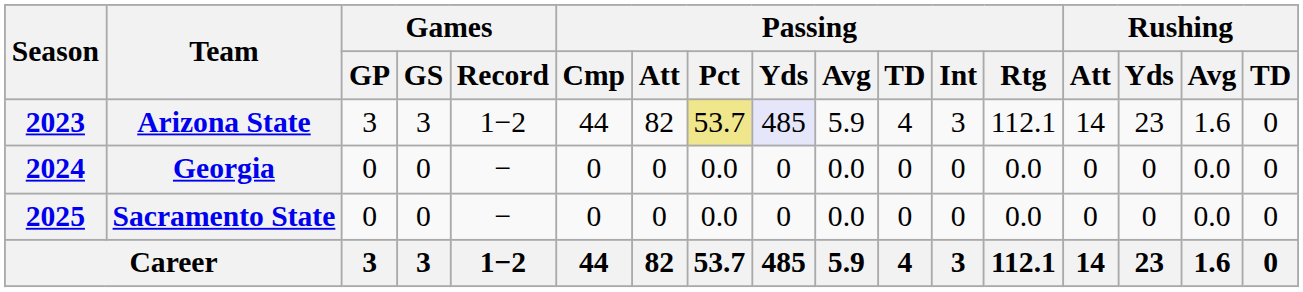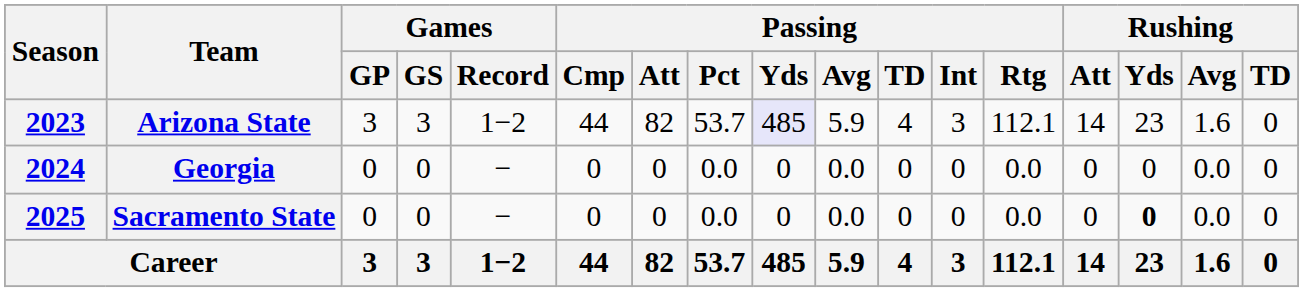Arizona State | Passing / Pct: khaki background -> no background
Sacramento State | Rushing / Yds: normal -> bold
